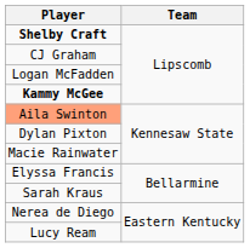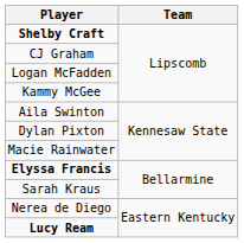Kammy McGee | Player: bold -> normal
Aila Swinton | Player: lightsalmon background -> no background
Elyssa Francis | Player: normal -> bold
Lucy Ream | Player: normal -> bold
